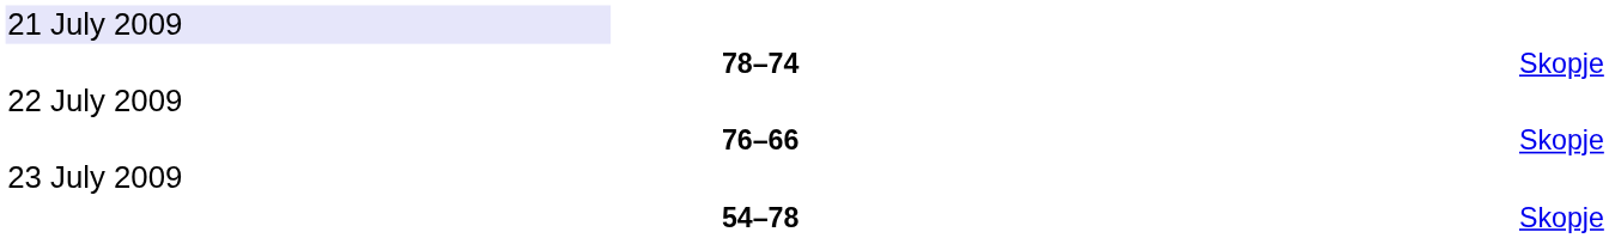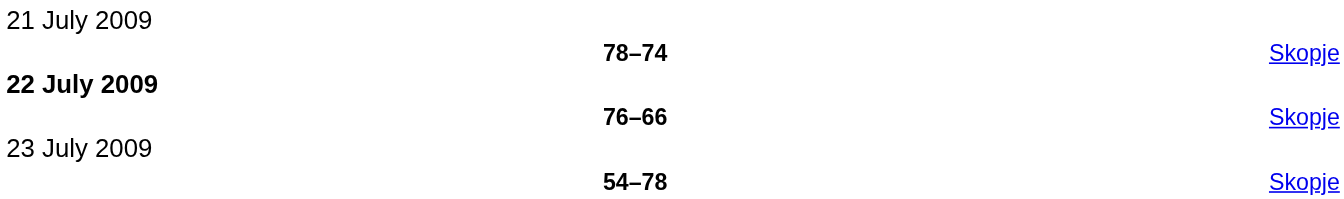21 July 2009 | column 1: lavender background -> no background
22 July 2009 | column 1: normal -> bold
